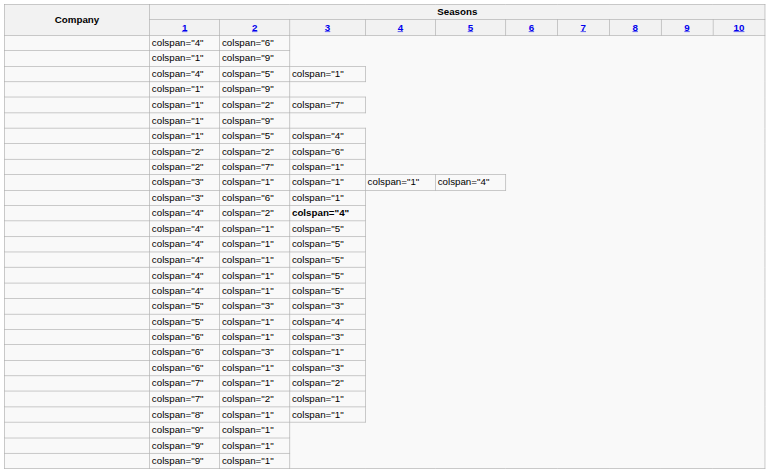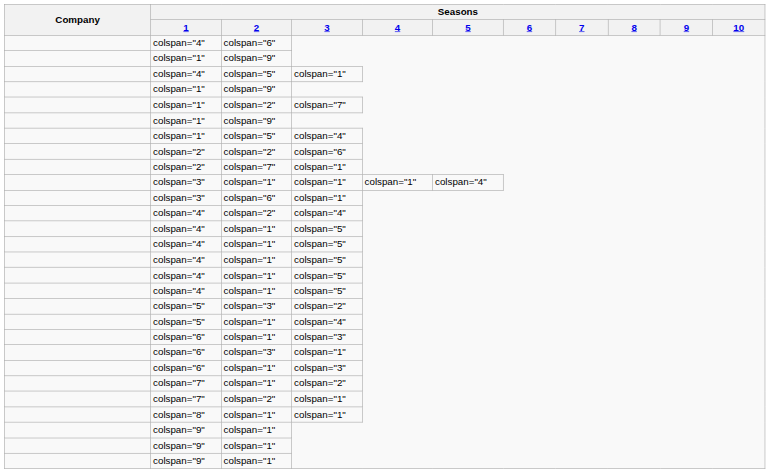colspan="4" / colspan="2" | Seasons / 3: bold -> normal
colspan="5" / colspan="3" | Seasons / 3: colspan="3" -> colspan="2"
